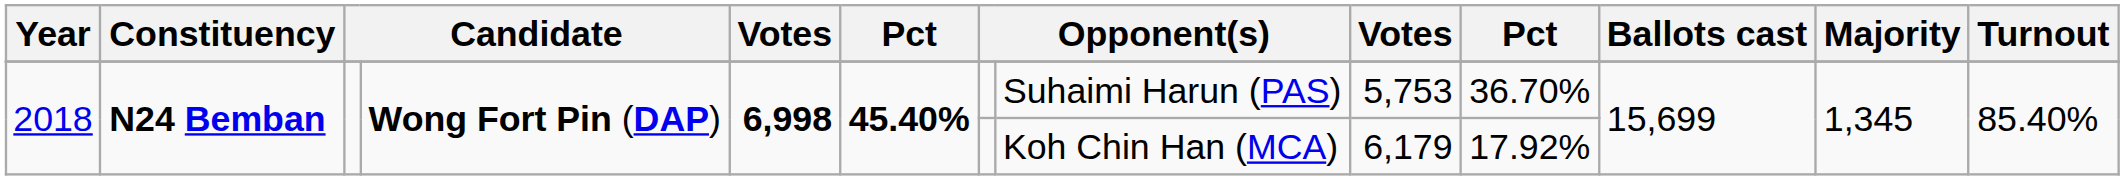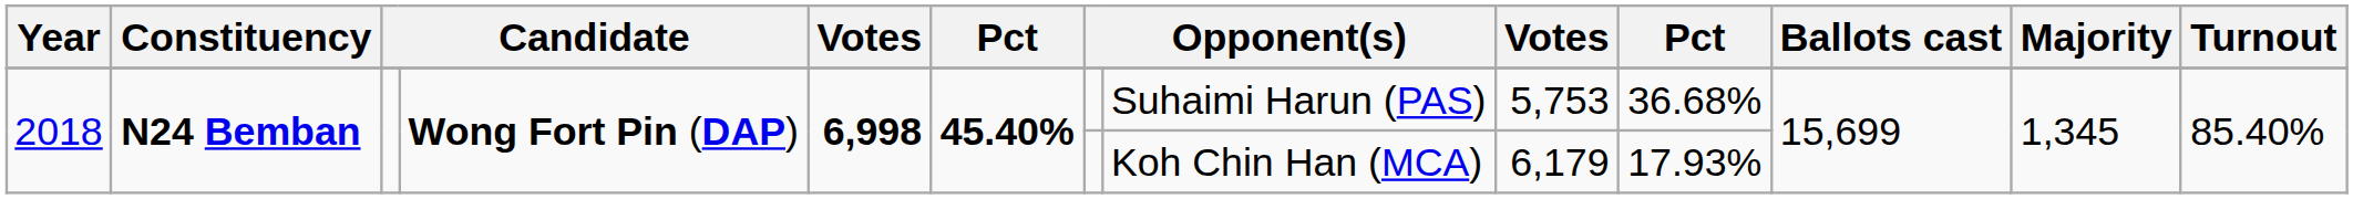row 2 | column 10: 36.70% -> 36.68%
row 3 | column 10: 17.92% -> 17.93%
